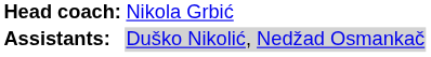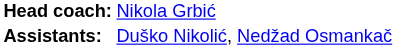Assistants: | column 2: lightgrey background -> no background
